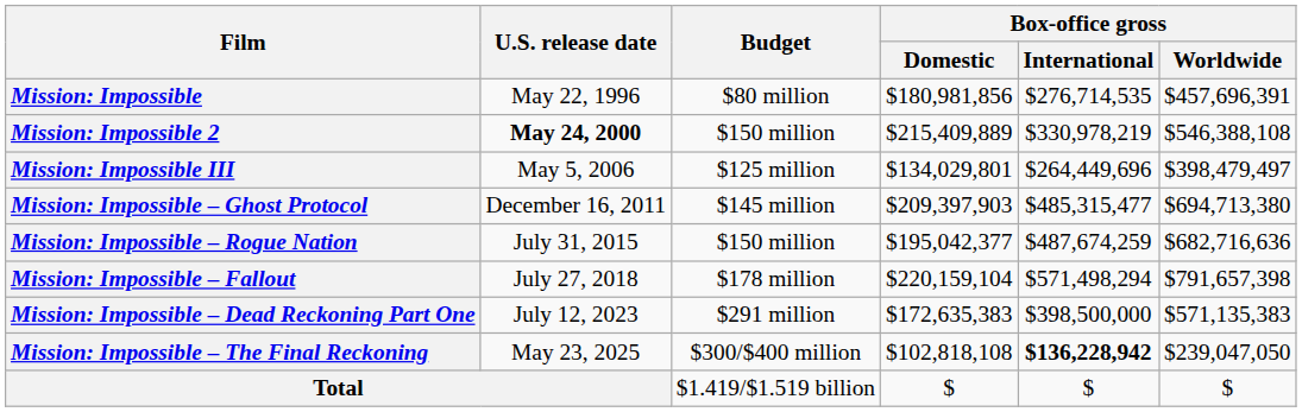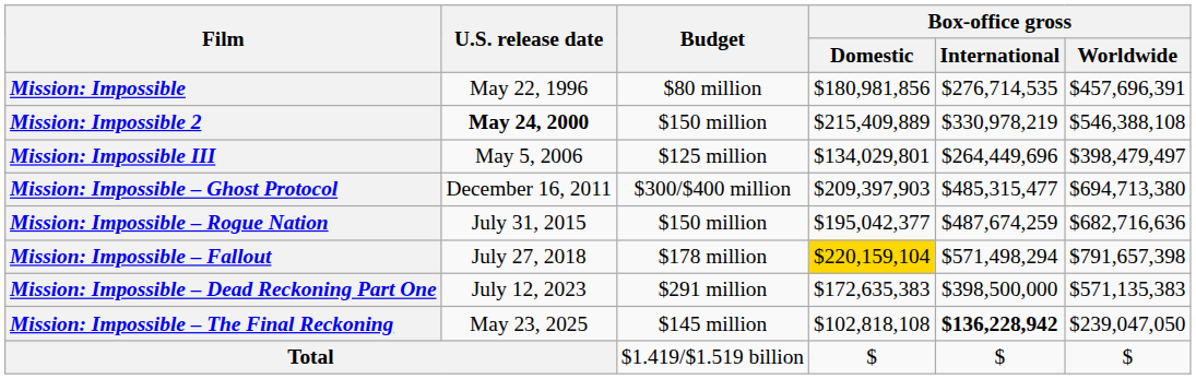Mission: Impossible – Ghost Protocol | Budget: $145 million -> $300/$400 million
Mission: Impossible – Fallout | Box-office gross / Domestic: no background -> gold background
Mission: Impossible – The Final Reckoning | Budget: $300/$400 million -> $145 million
